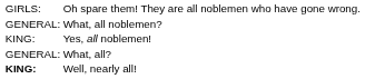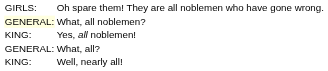row 2 | column 1: no background -> lightyellow background
row 5 | column 1: bold -> normal
